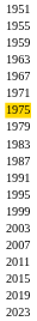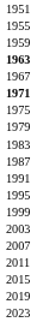1963 | column 1: normal -> bold
1971 | column 1: normal -> bold
1975 | column 1: gold background -> no background
